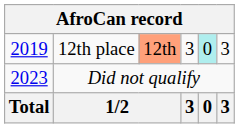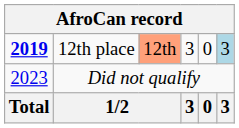12th place | column 1: normal -> bold
12th place | column 5: paleturquoise background -> no background
12th place | column 6: no background -> lightblue background
